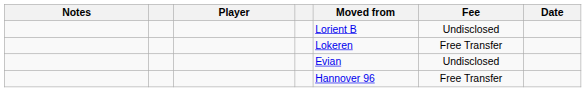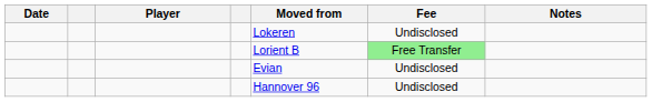columns swapped: Date <-> Notes
row 2 | Moved from: Lorient B -> Lokeren
row 3 | Moved from: Lokeren -> Lorient B
row 3 | Fee: no background -> lightgreen background
row 5 | Fee: Free Transfer -> Undisclosed
